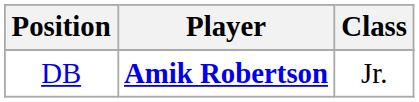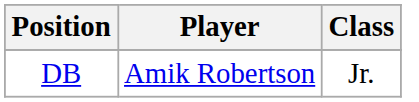DB | Player: bold -> normal
